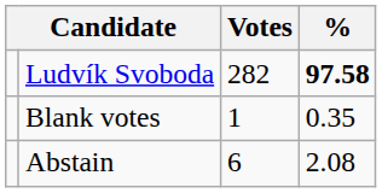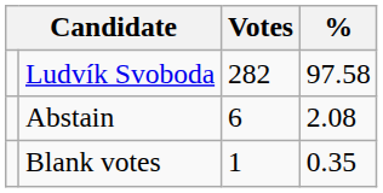Ludvík Svoboda | %: bold -> normal
rows swapped: Abstain <-> Blank votes
